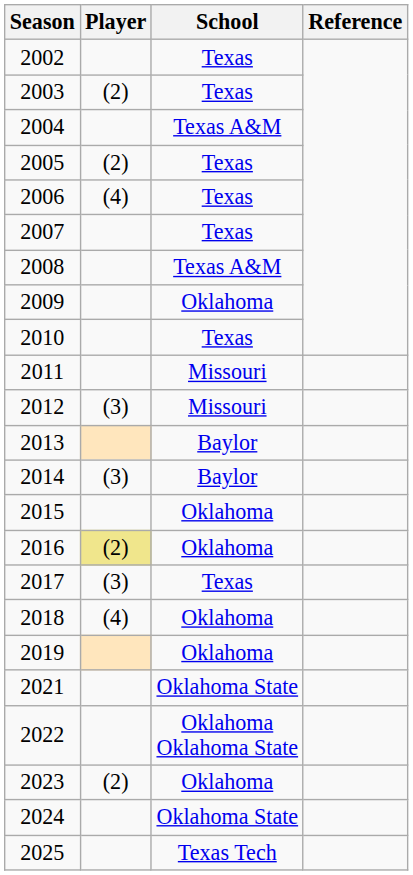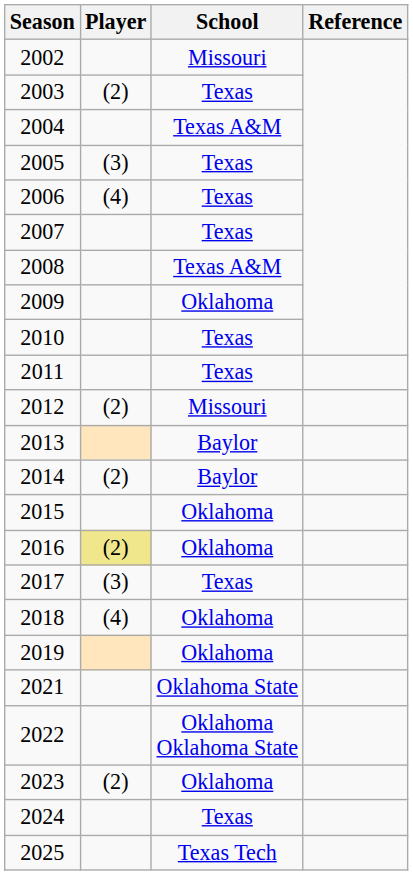2002 | School: Texas -> Missouri
2005 | Player: (2) -> (3)
2011 | School: Missouri -> Texas
2012 | Player: (3) -> (2)
2014 | Player: (3) -> (2)
2024 | School: Oklahoma State -> Texas
